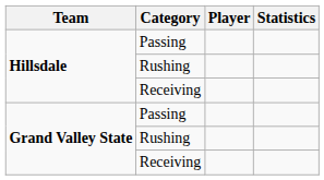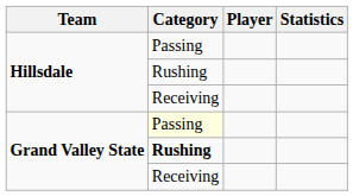Grand Valley State / Passing | Category: no background -> lightyellow background
Grand Valley State / Rushing | Category: normal -> bold
